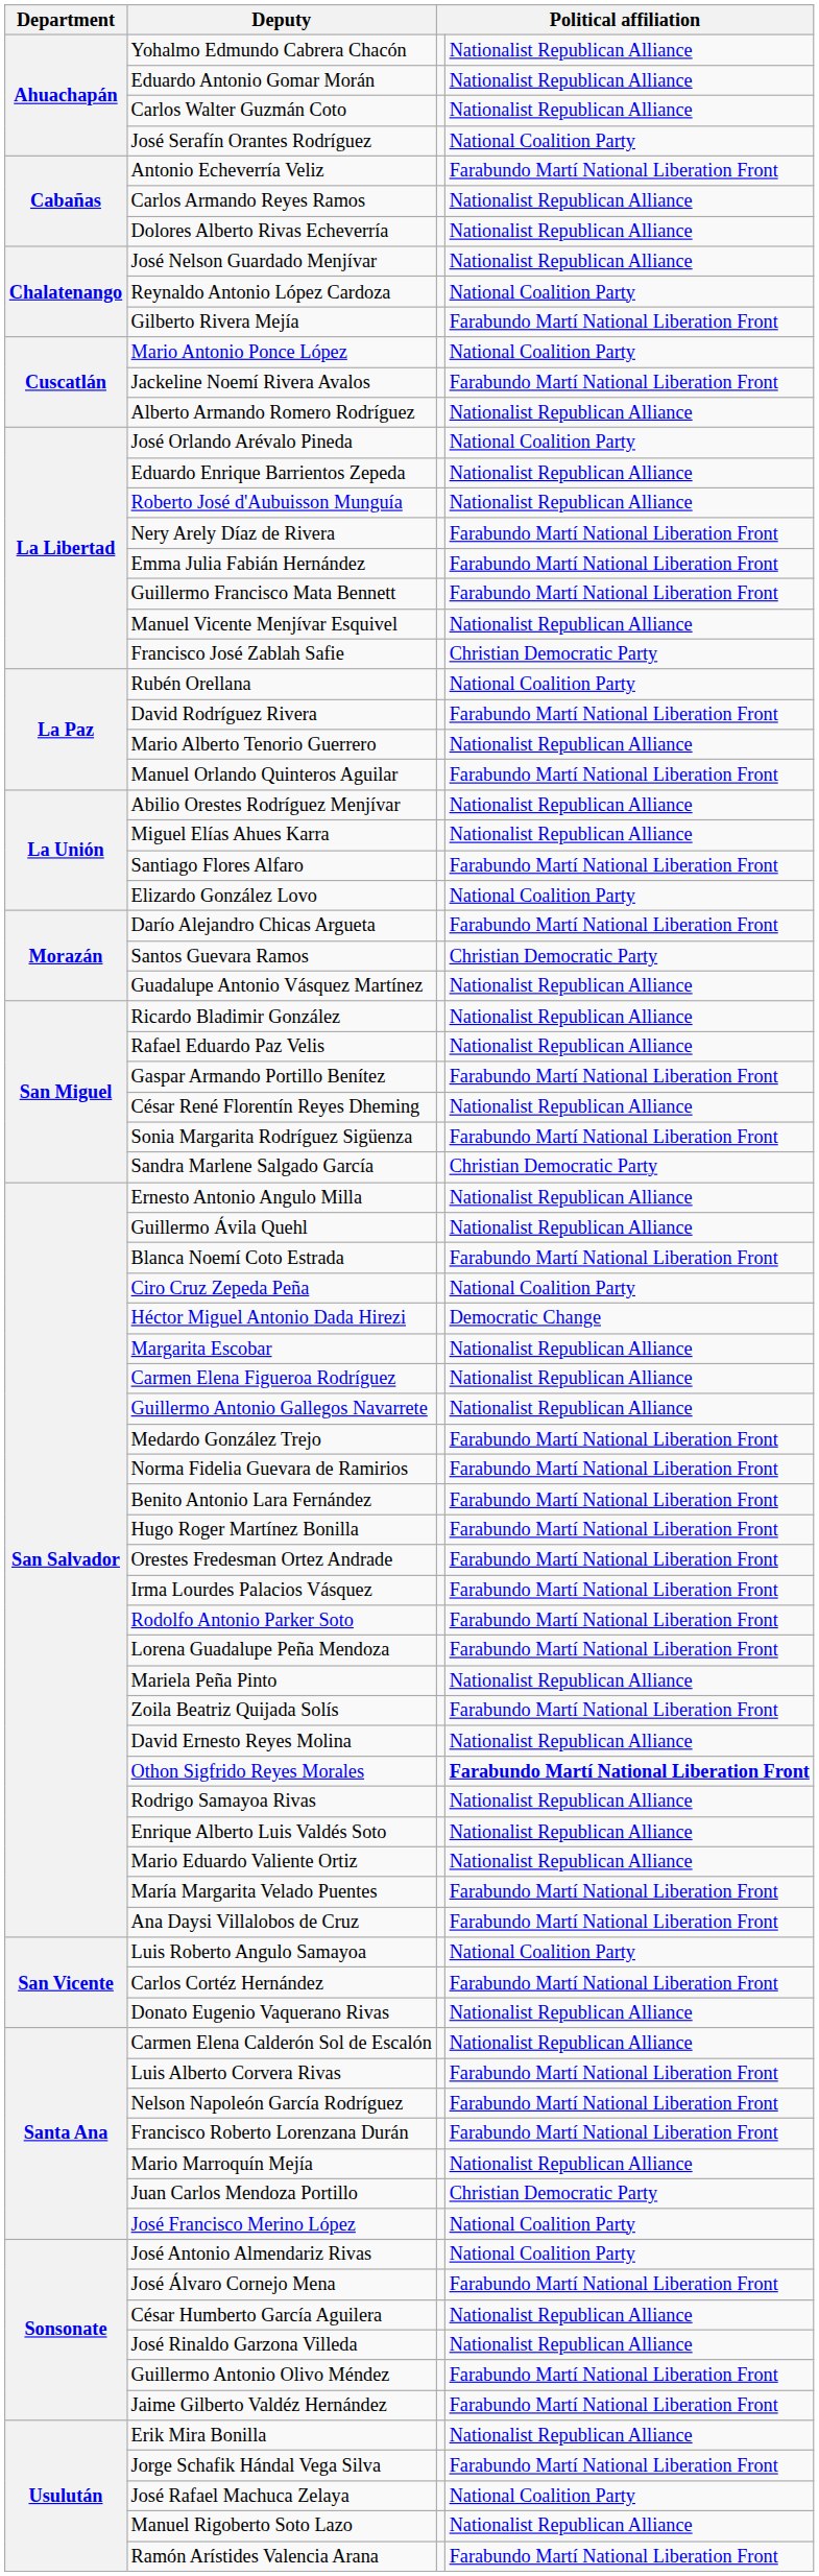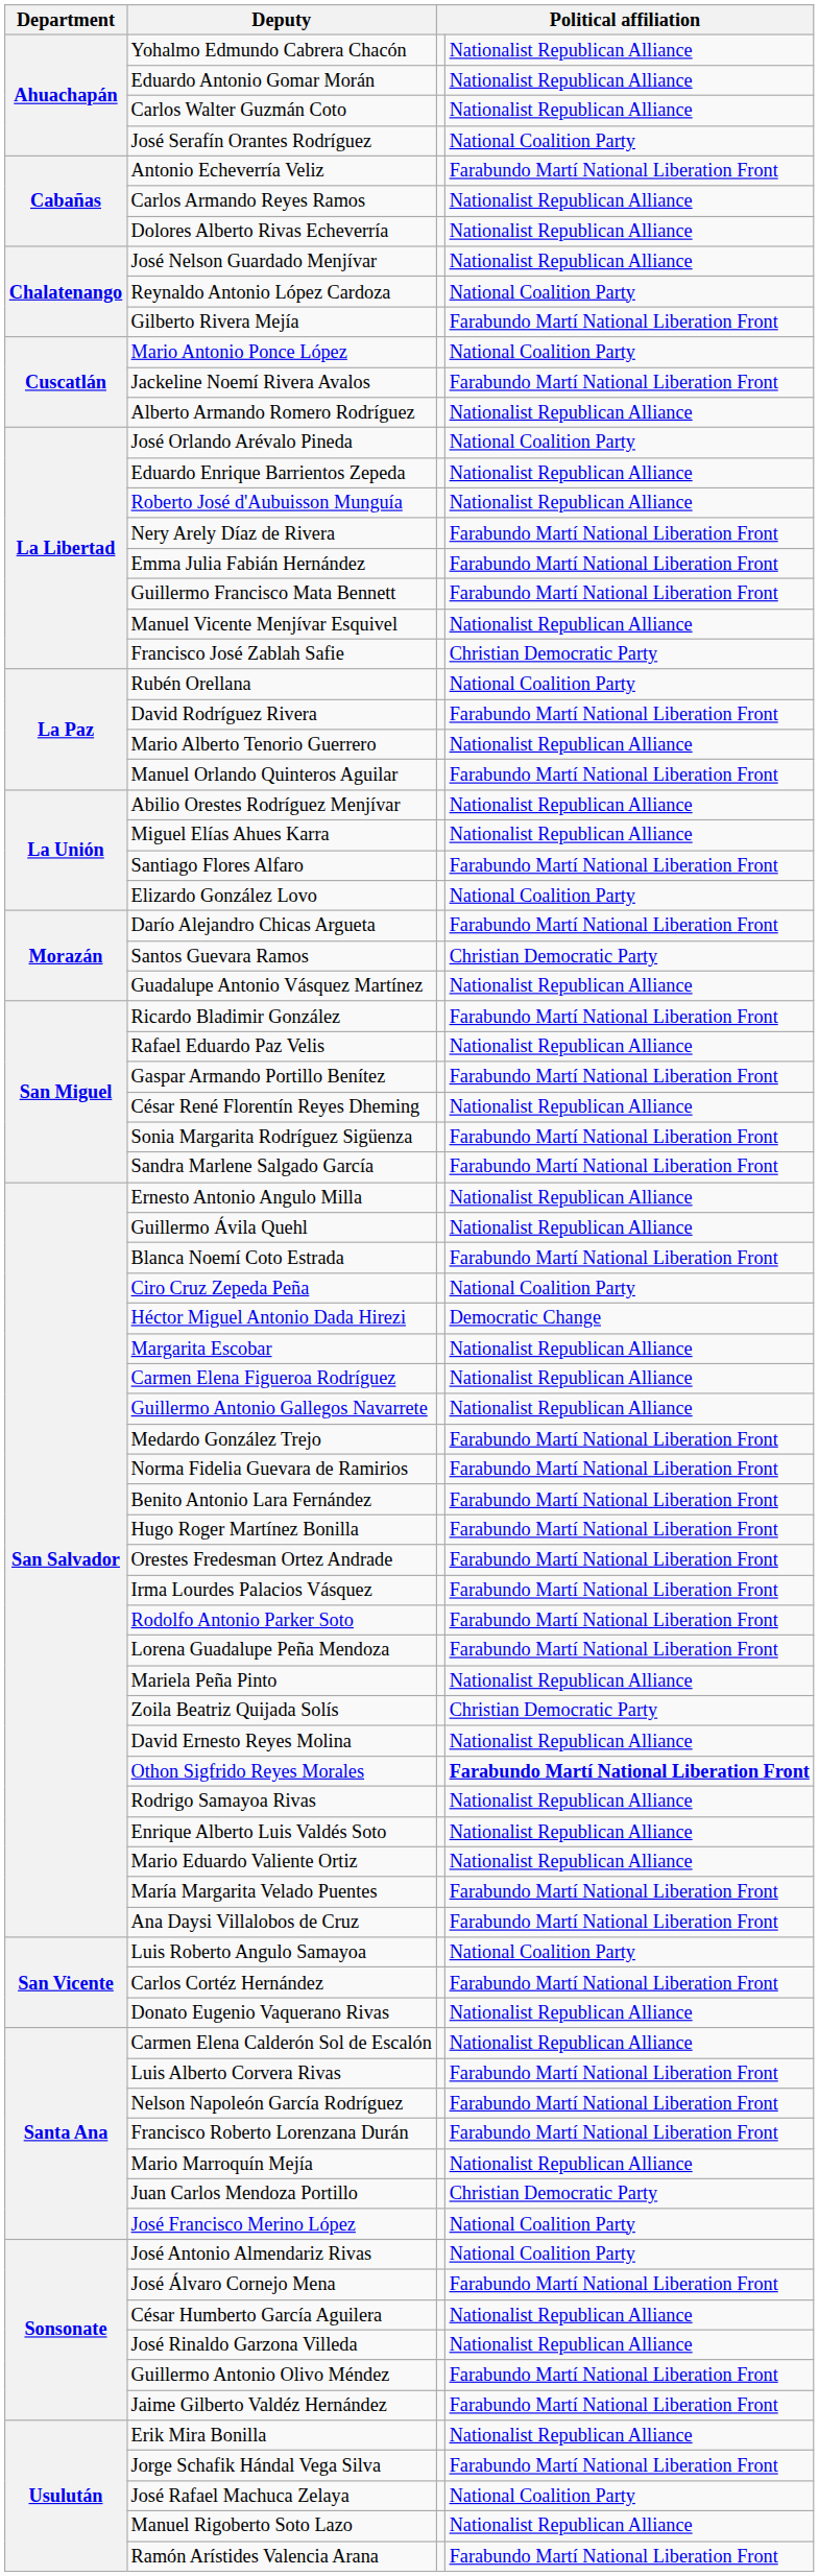Ricardo Bladimir González | column 4: Nationalist Republican Alliance -> Farabundo Martí National Liberation Front
Sandra Marlene Salgado García | column 4: Christian Democratic Party -> Farabundo Martí National Liberation Front
Zoila Beatriz Quijada Solís | column 4: Farabundo Martí National Liberation Front -> Christian Democratic Party
